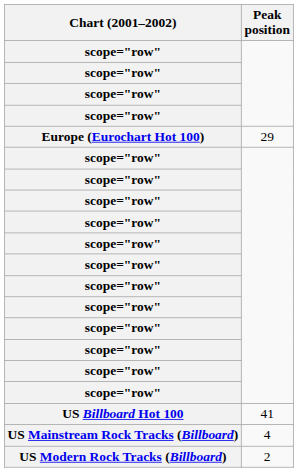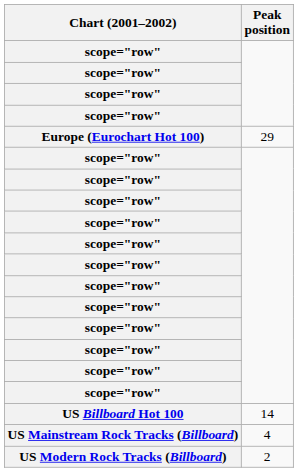US Billboard Hot 100 | Peak position: 41 -> 14
